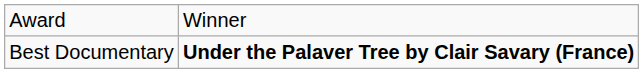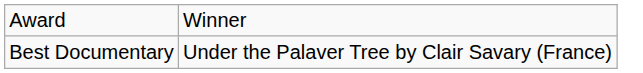Best Documentary | column 2: bold -> normal
